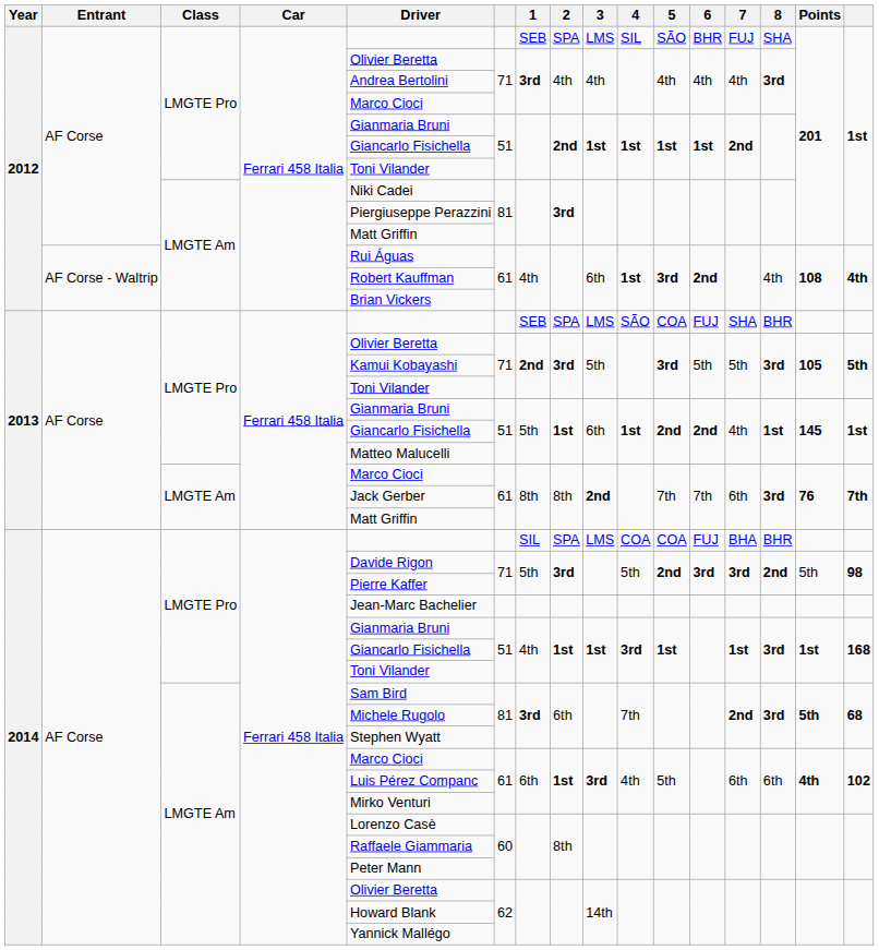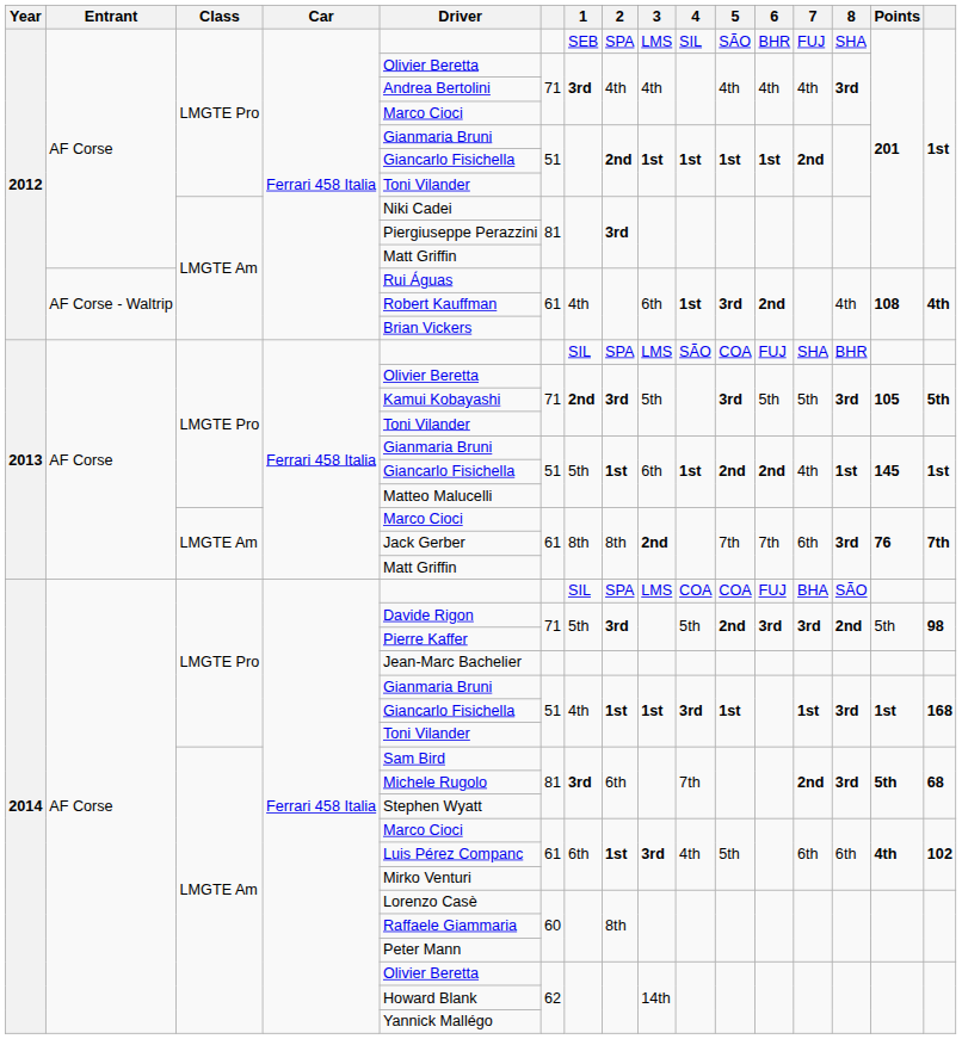row 15 | 1: SEB -> SIL
row 25 | 8: BHR -> SÃO
